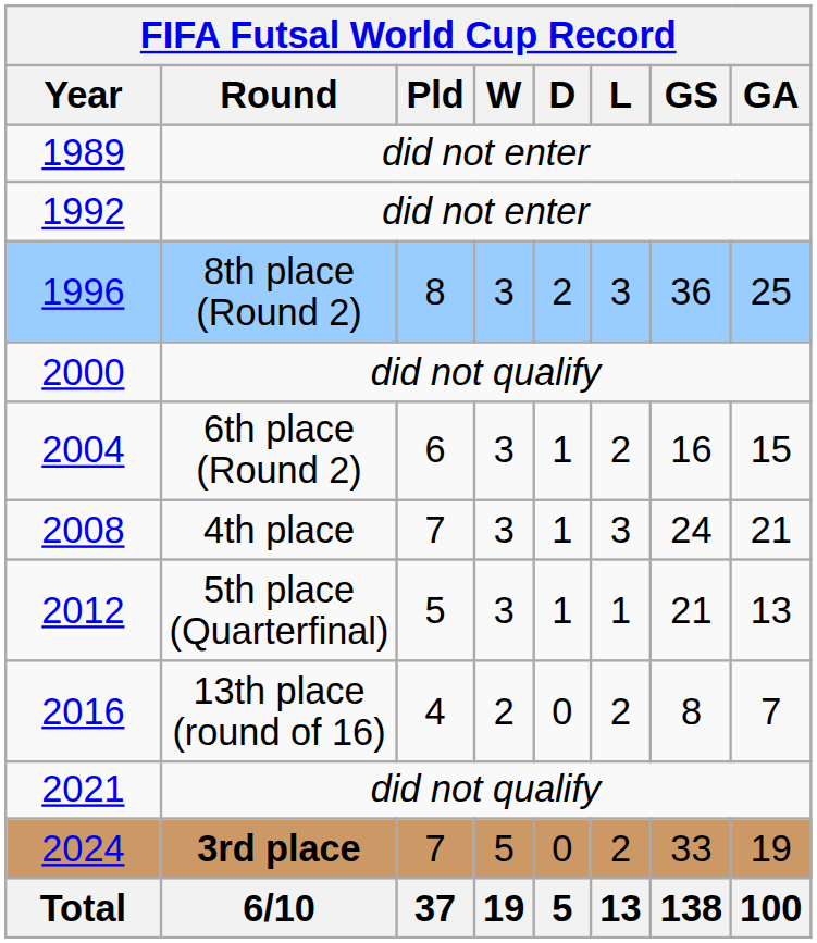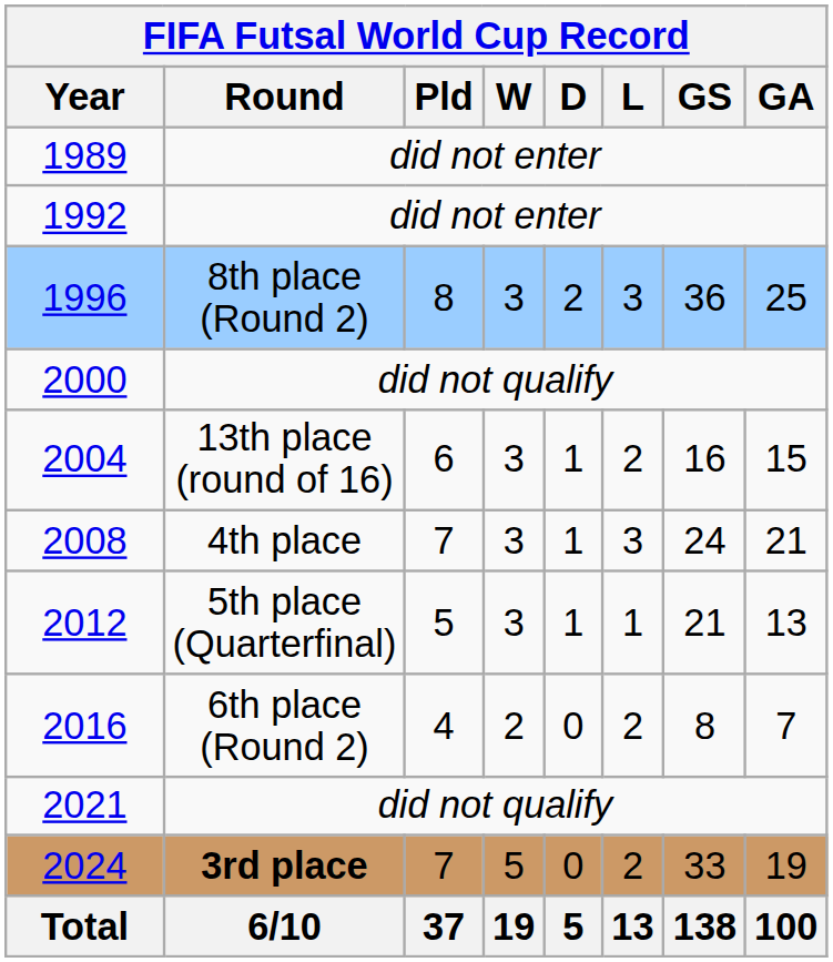2004 | Round: 6th place (Round 2) -> 13th place (round of 16)
2016 | Round: 13th place (round of 16) -> 6th place (Round 2)
